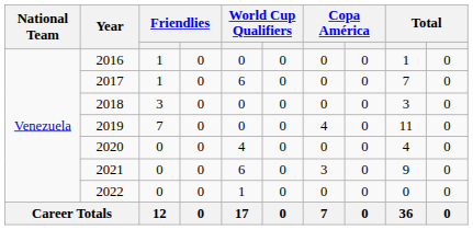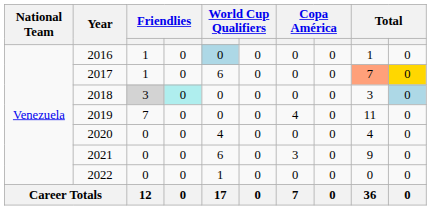2016 | column 5: no background -> lightblue background
2017 | column 9: no background -> lightsalmon background
2017 | column 10: no background -> gold background
2018 | column 3: no background -> lightgrey background
2018 | column 4: no background -> paleturquoise background
2018 | column 10: no background -> lightblue background
